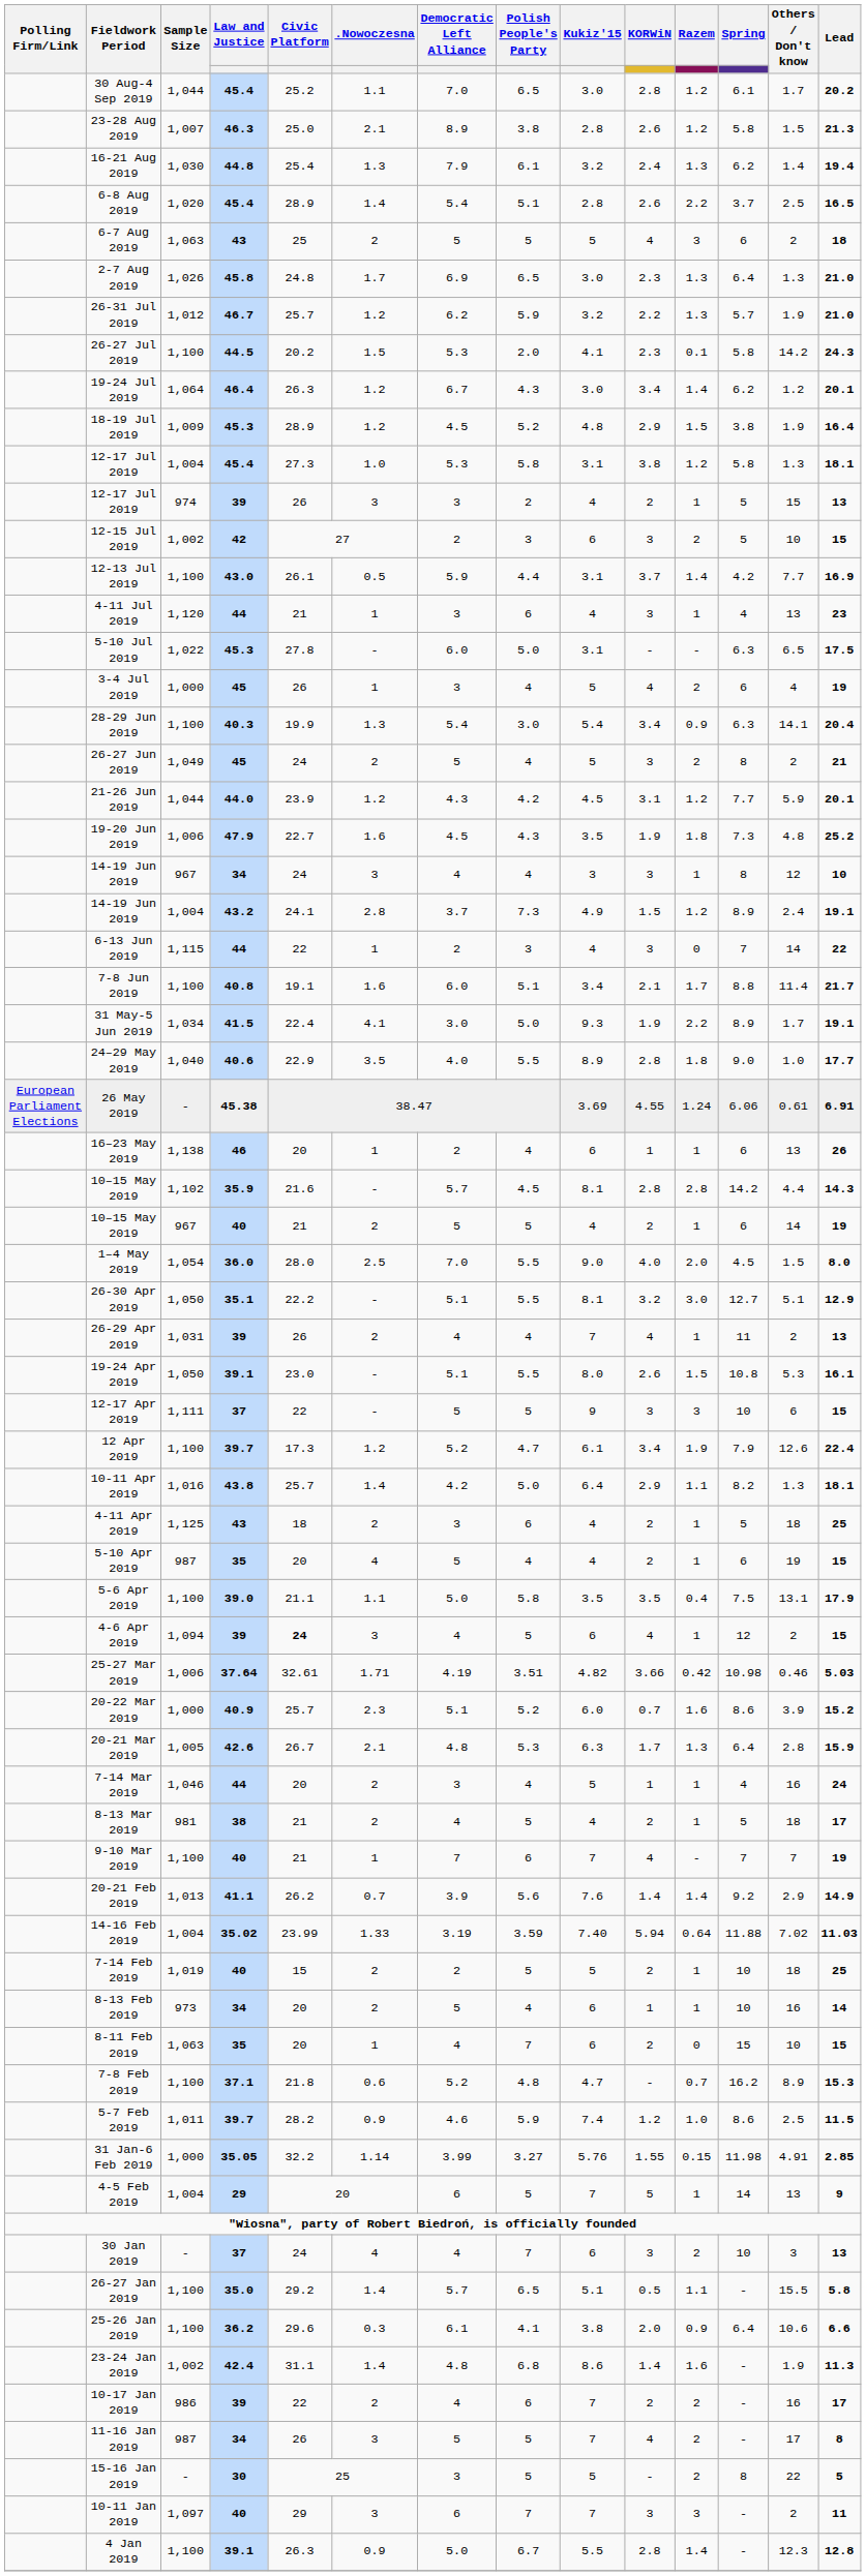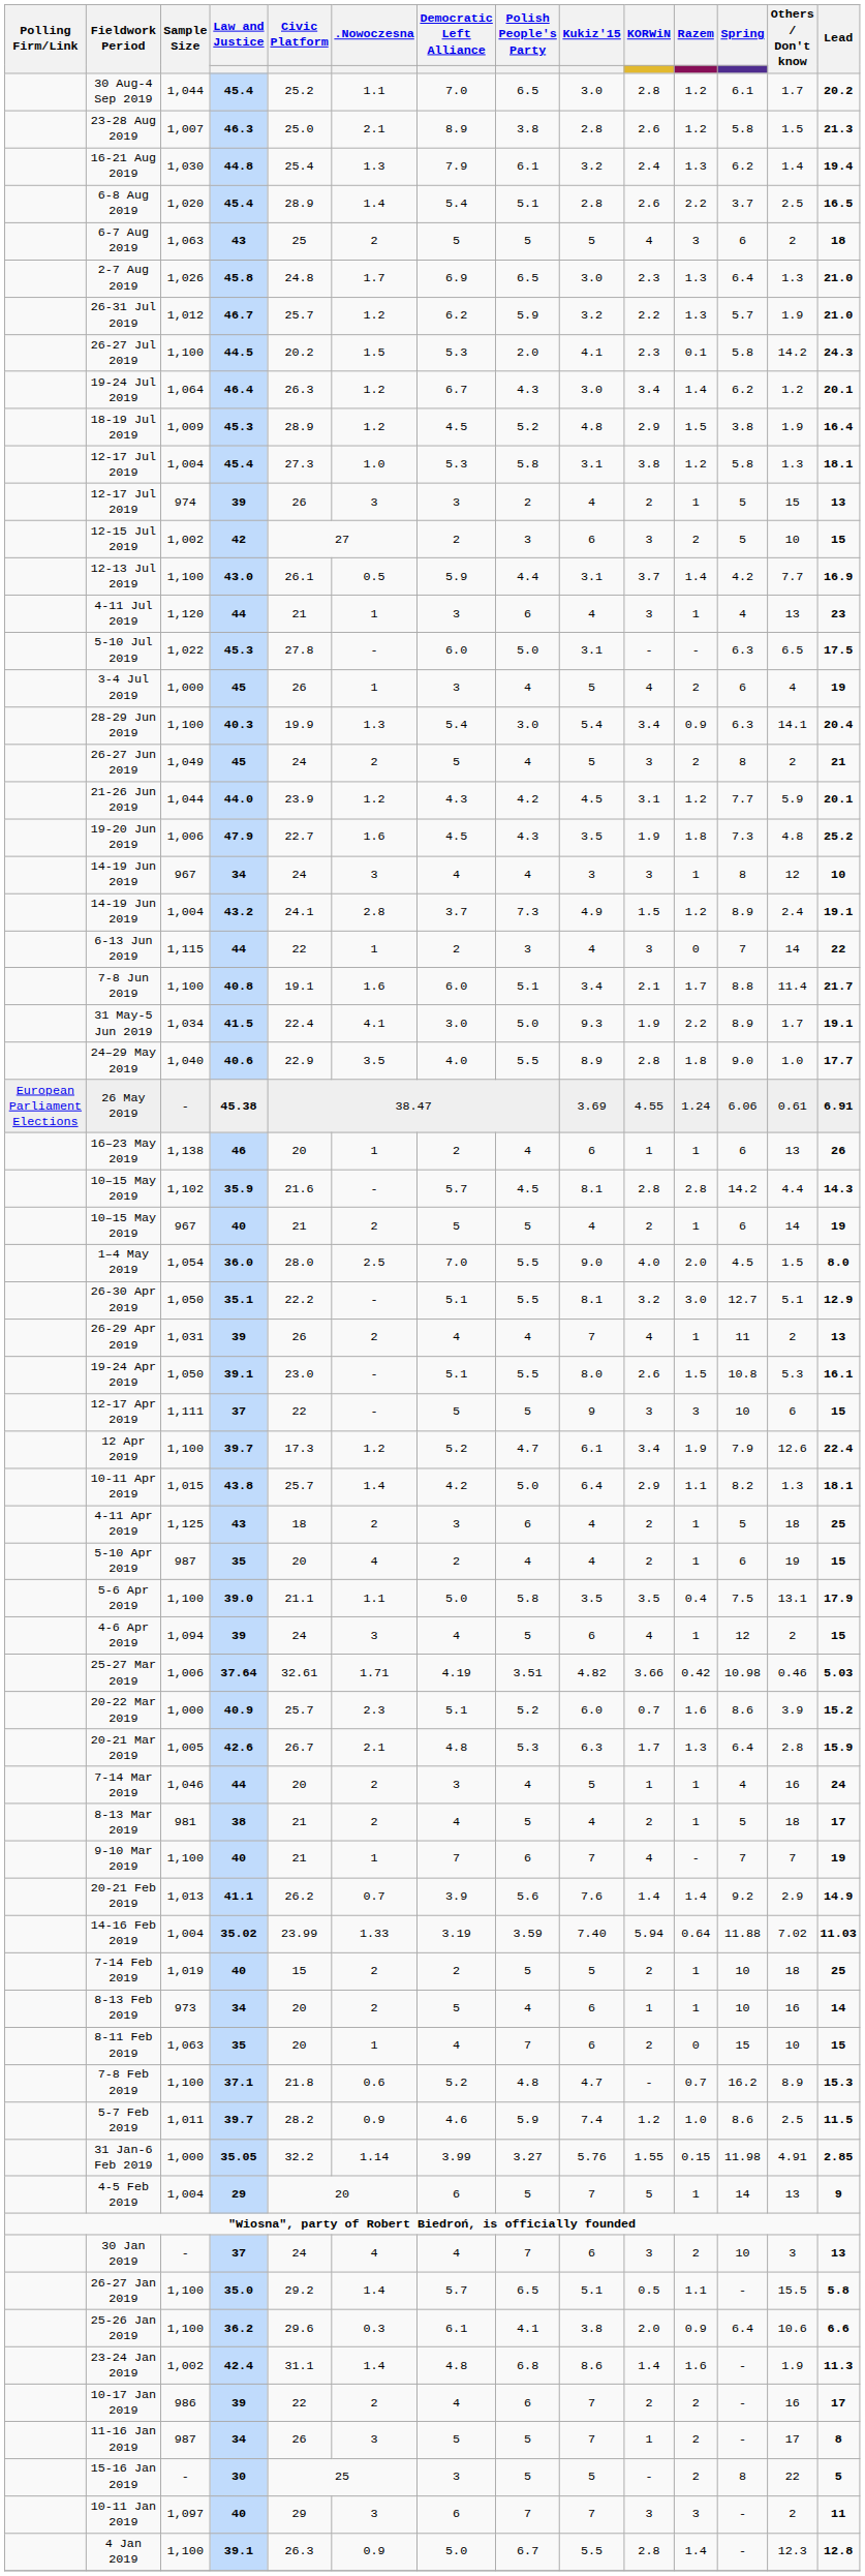10-11 Apr 2019 | Sample Size: 1,016 -> 1,015
5-10 Apr 2019 | Democratic Left Alliance: 5 -> 2
4-6 Apr 2019 | Civic Platform: bold -> normal
11-16 Jan 2019 | KORWiN: 4 -> 1
